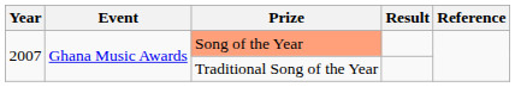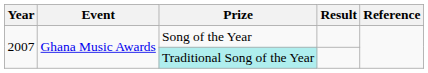Song of the Year | Prize: lightsalmon background -> no background
Traditional Song of the Year | Prize: no background -> paleturquoise background
